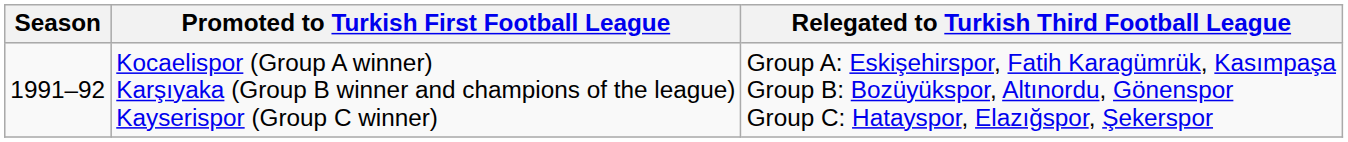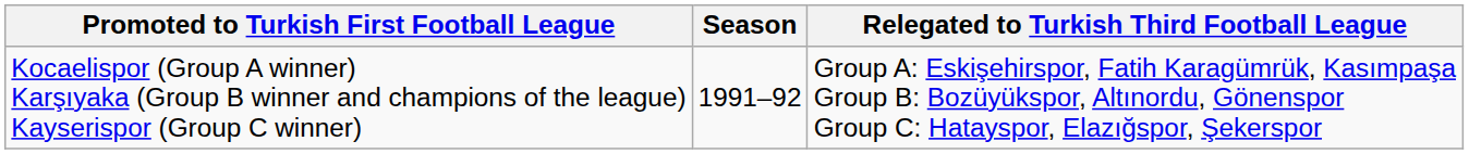columns swapped: Season <-> Promoted to Turkish First Football League
